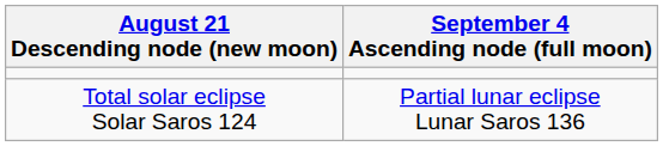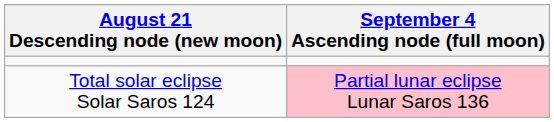row 3 | September 4 Ascending node (full moon): no background -> pink background
